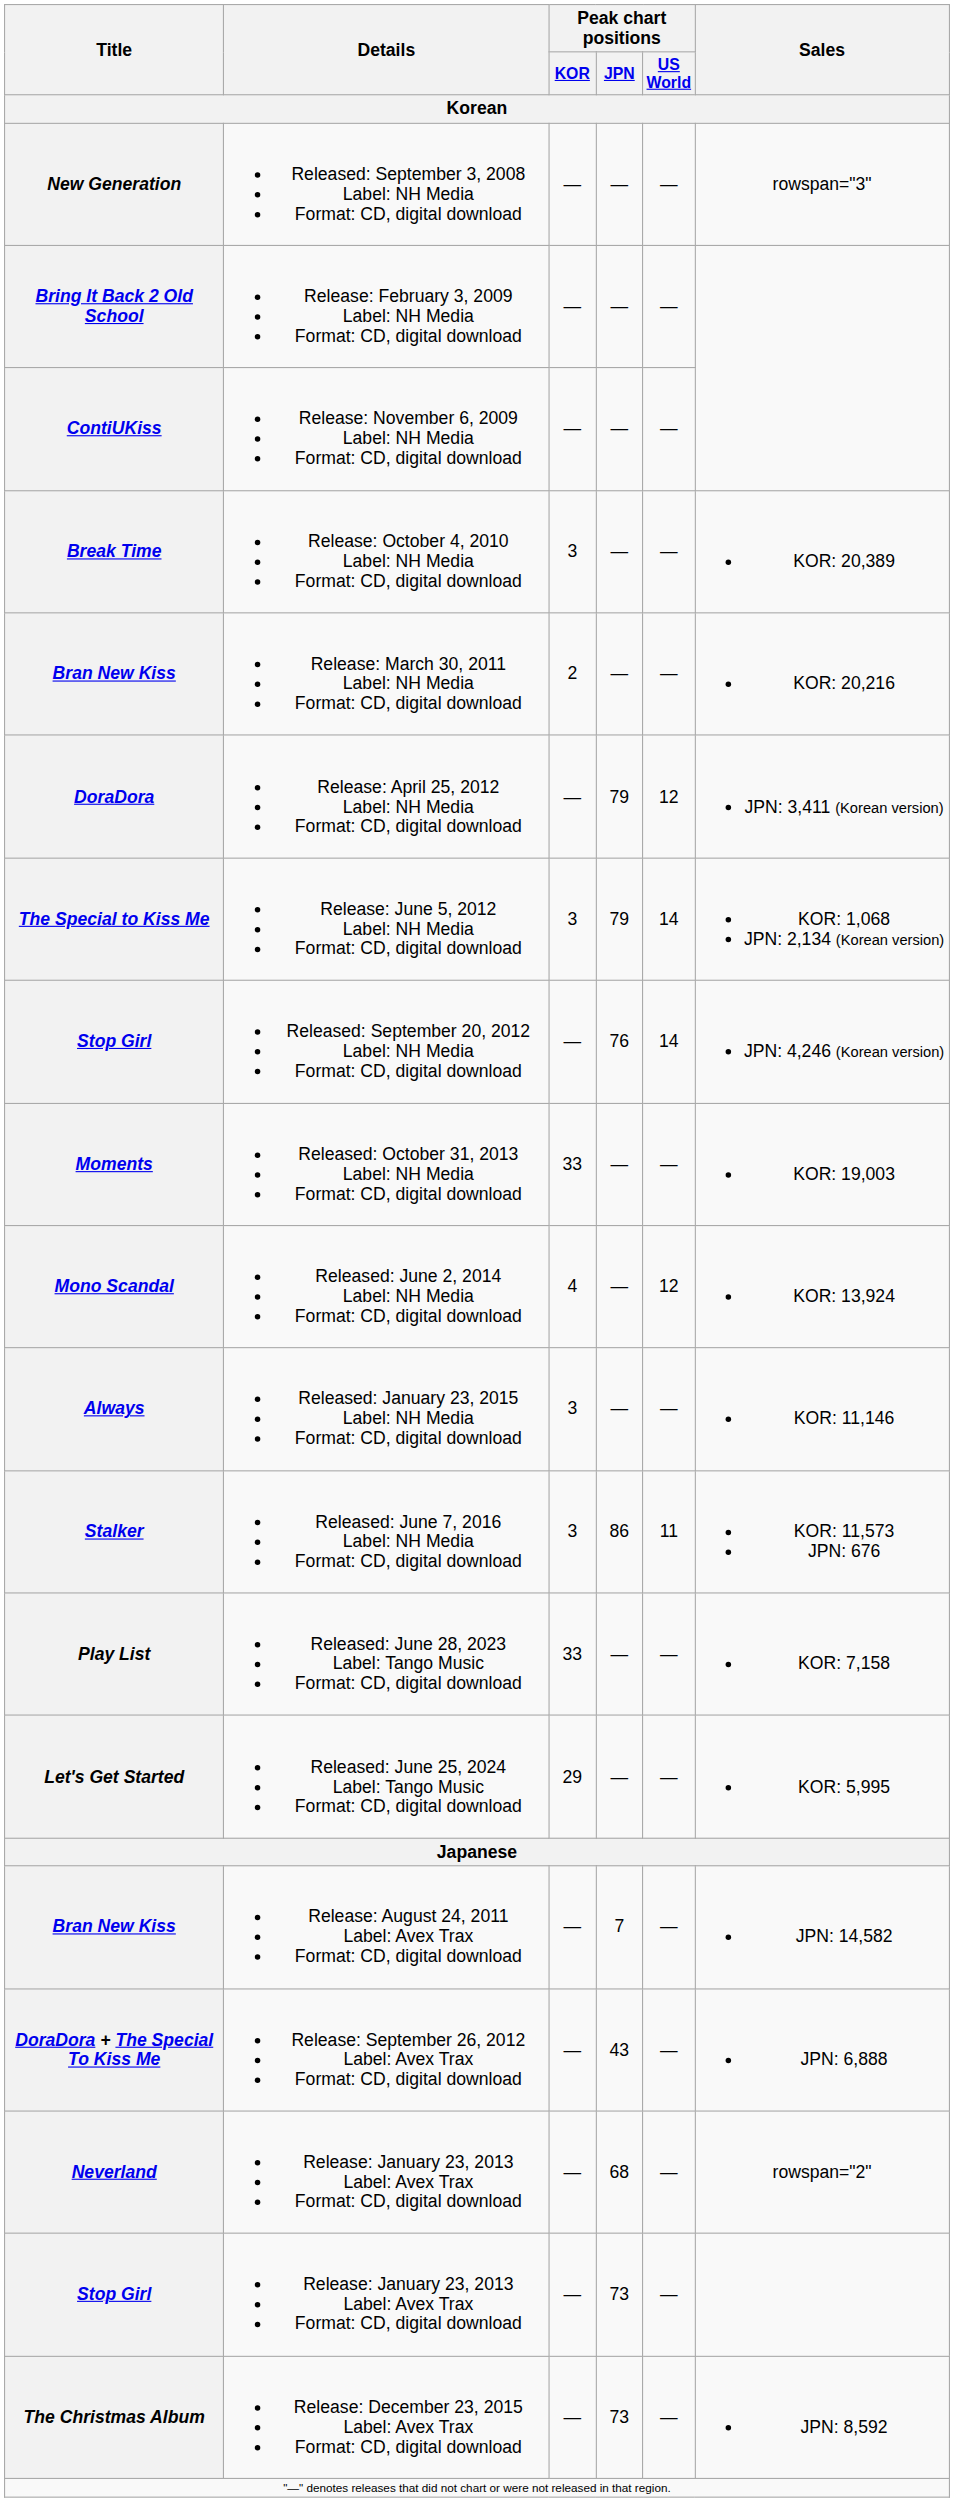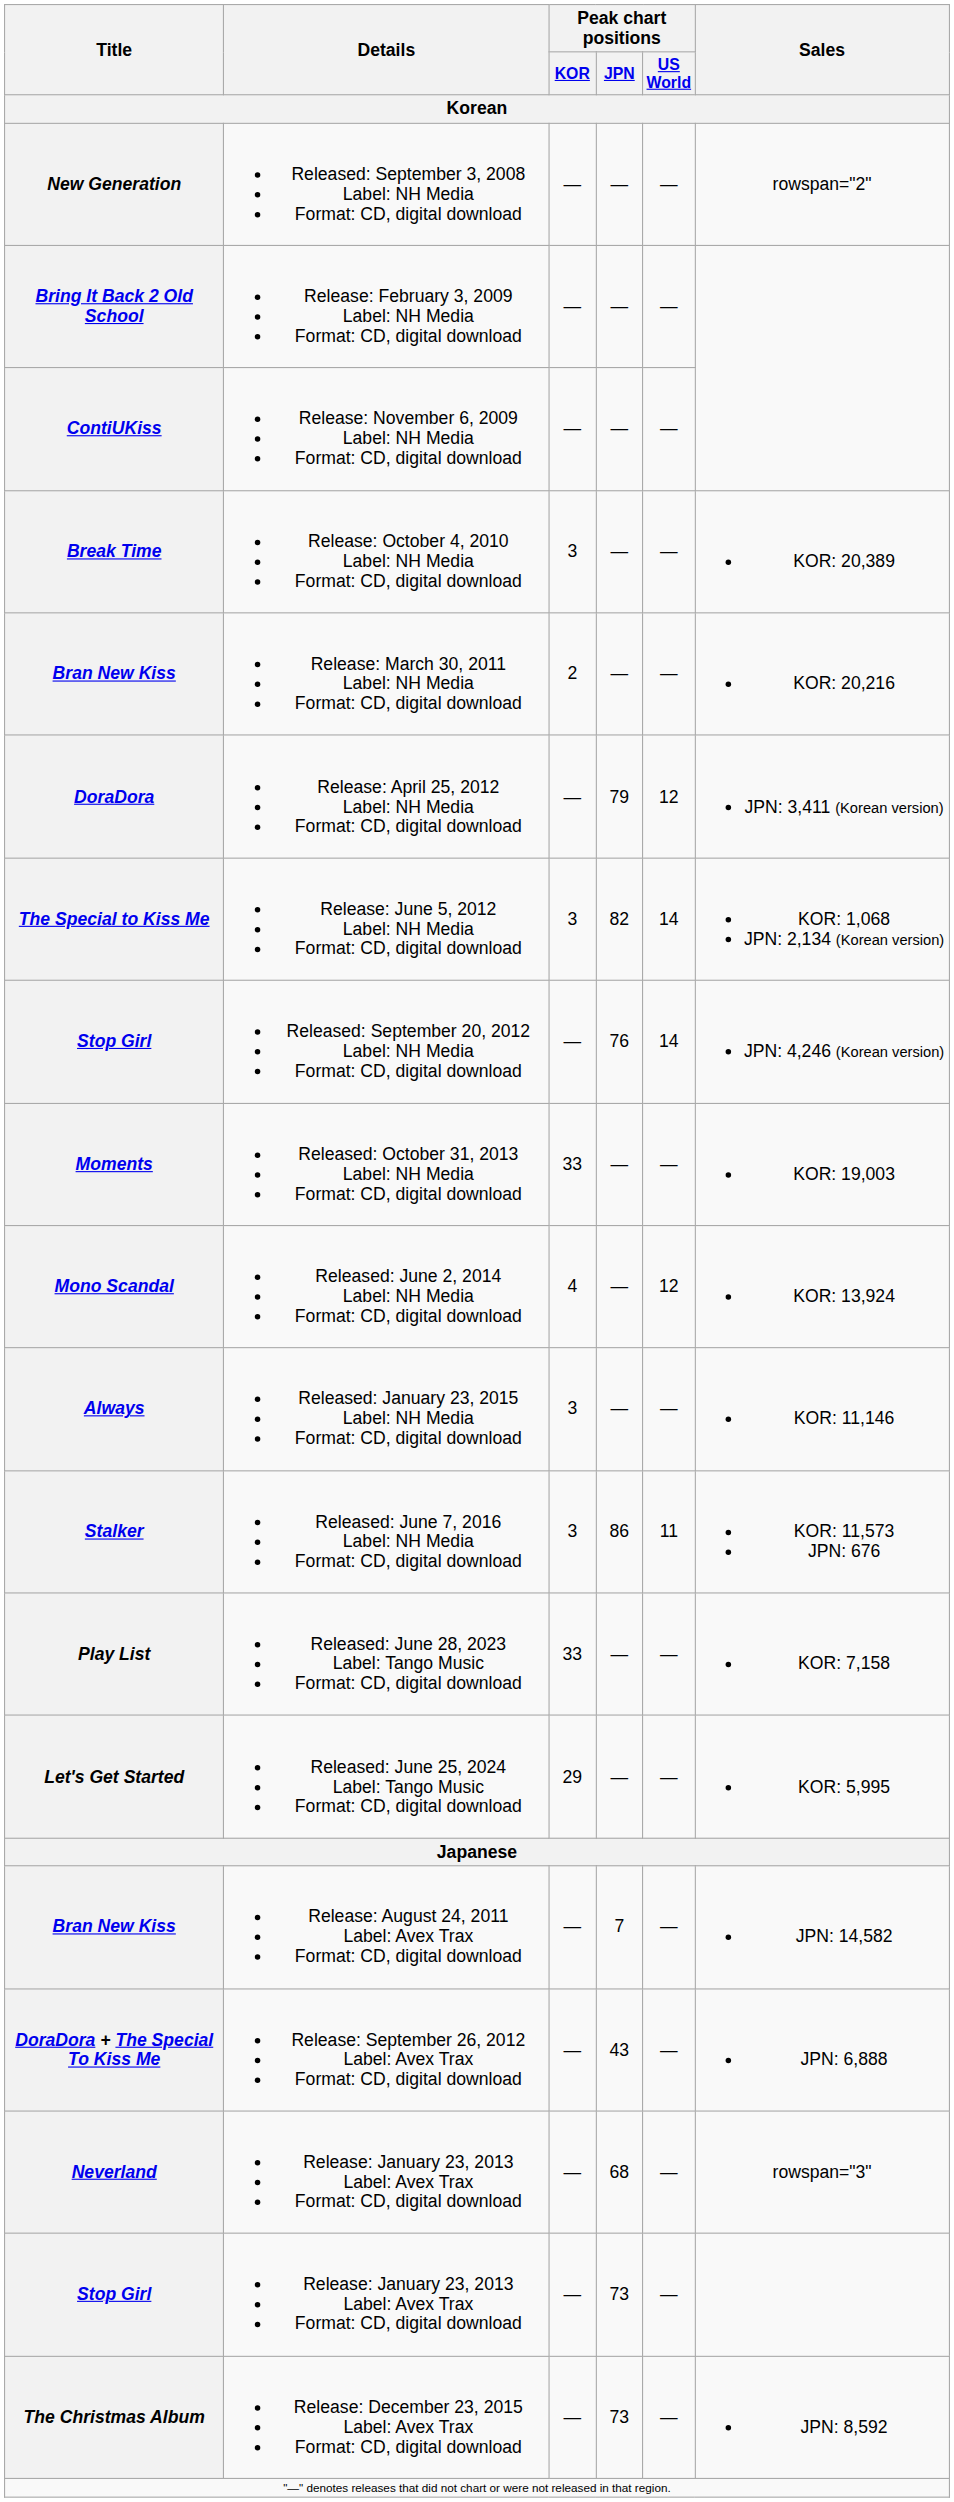New Generation | Sales: rowspan="3" -> rowspan="2"
The Special to Kiss Me | Peak chart positions / JPN: 79 -> 82
Neverland | Sales: rowspan="2" -> rowspan="3"
